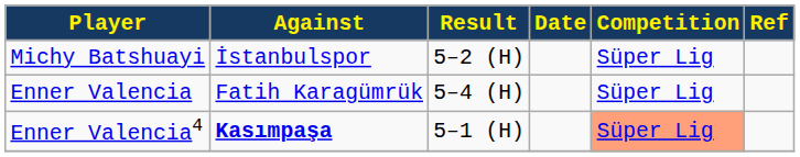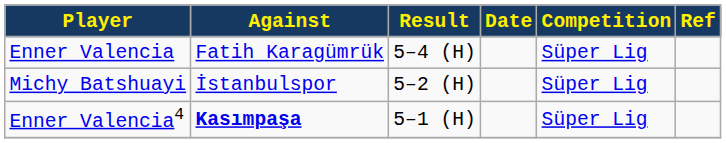rows swapped: Enner Valencia <-> Michy Batshuayi
Enner Valencia4 | Competition: lightsalmon background -> no background
